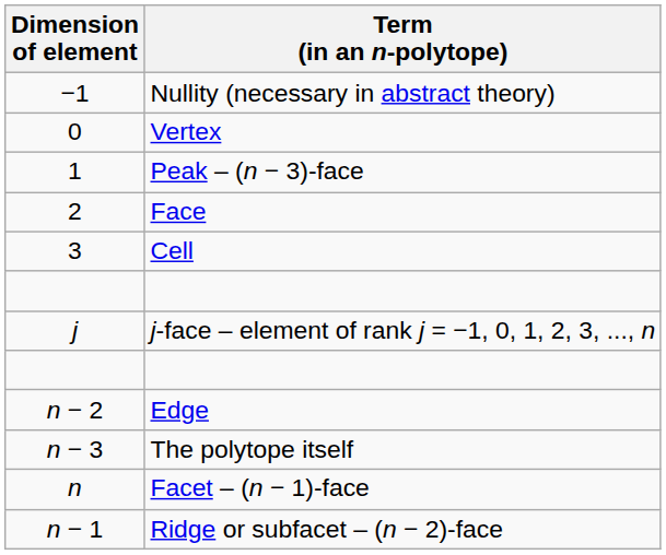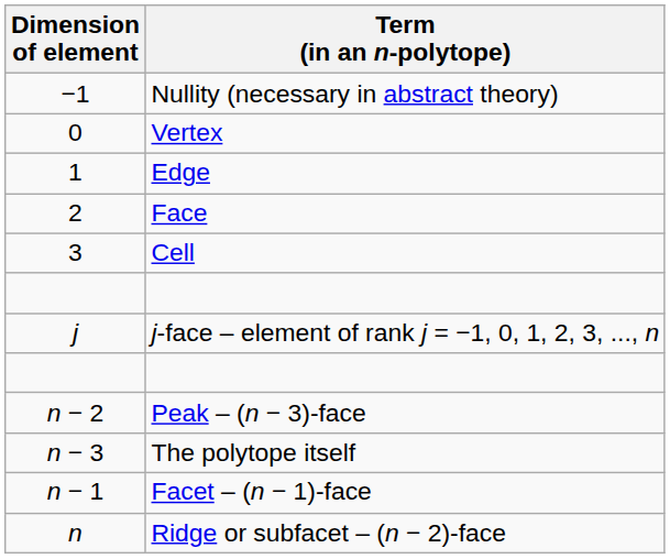row 4 | Term (in an n-polytope): Peak – (n − 3)-face -> Edge
row 10 | Term (in an n-polytope): Edge -> Peak – (n − 3)-face
row 12 | Dimension of element: n -> n − 1
row 13 | Dimension of element: n − 1 -> n
